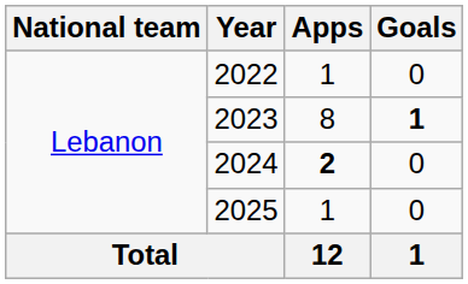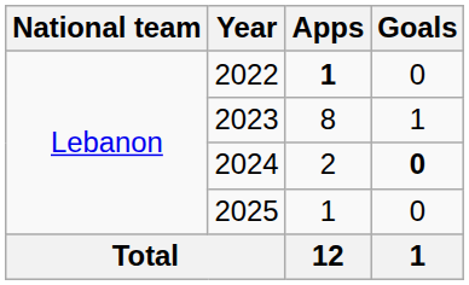2022 | Apps: normal -> bold
2023 | Goals: bold -> normal
2024 | Apps: bold -> normal
2024 | Goals: normal -> bold
